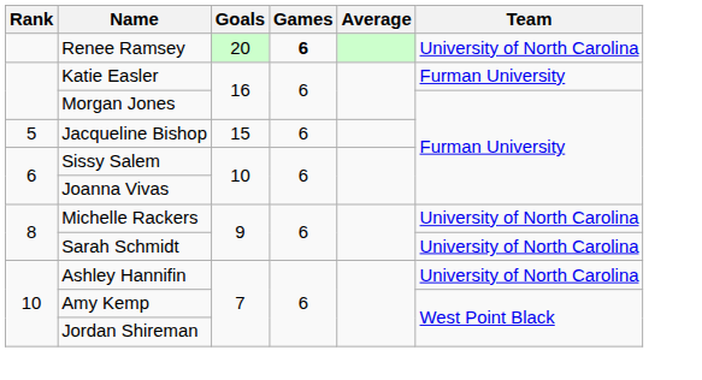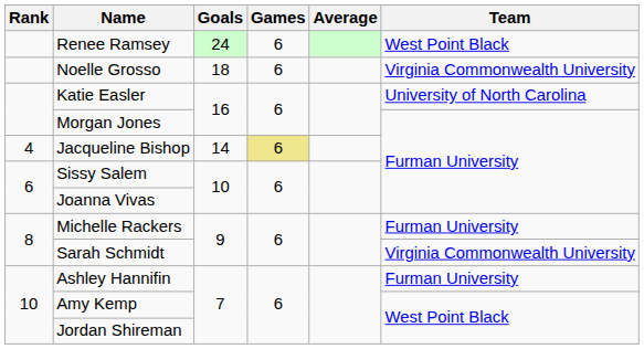Renee Ramsey | Goals: 20 -> 24
Renee Ramsey | Games: bold -> normal
Renee Ramsey | Team: University of North Carolina -> West Point Black
+ row: Noelle Grosso | 18 | 6 | Virginia Commonwealth University
Katie Easler | Team: Furman University -> University of North Carolina
Jacqueline Bishop | Rank: 5 -> 4
Jacqueline Bishop | Goals: 15 -> 14
Jacqueline Bishop | Games: no background -> khaki background
Michelle Rackers | Team: University of North Carolina -> Furman University
Sarah Schmidt | Team: University of North Carolina -> Virginia Commonwealth University
Ashley Hannifin | Team: University of North Carolina -> Furman University
